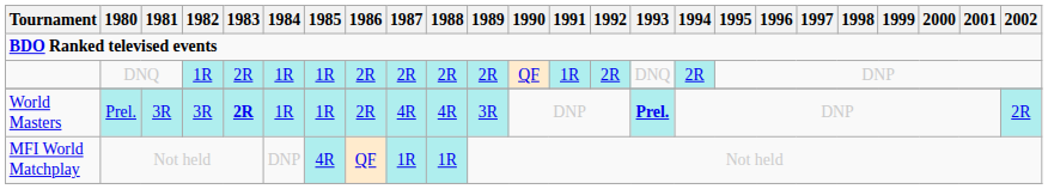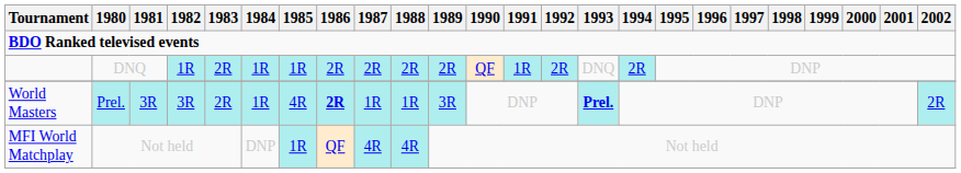World Masters | 1983: bold -> normal
World Masters | 1985: 1R -> 4R
World Masters | 1986: normal -> bold
World Masters | 1987: 4R -> 1R
World Masters | 1988: 4R -> 1R
MFI World Matchplay | 1985: 4R -> 1R
MFI World Matchplay | 1987: 1R -> 4R
MFI World Matchplay | 1988: 1R -> 4R
